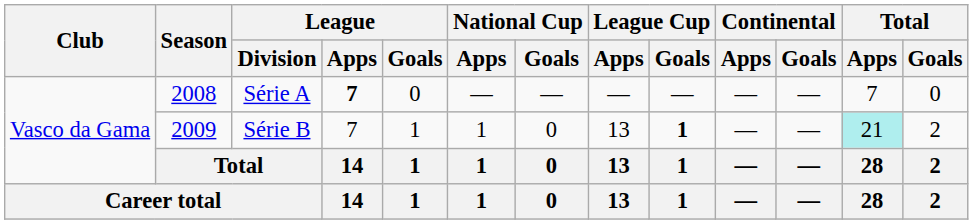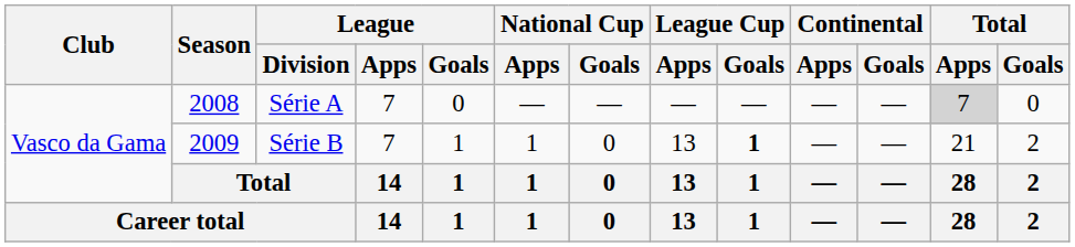Série A | League / Apps: bold -> normal
Série A | Total / Apps: no background -> lightgrey background
Série B | Total / Apps: paleturquoise background -> no background
